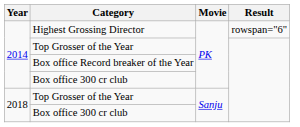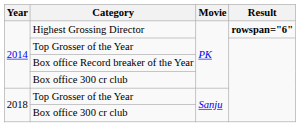Highest Grossing Director | Result: normal -> bold
